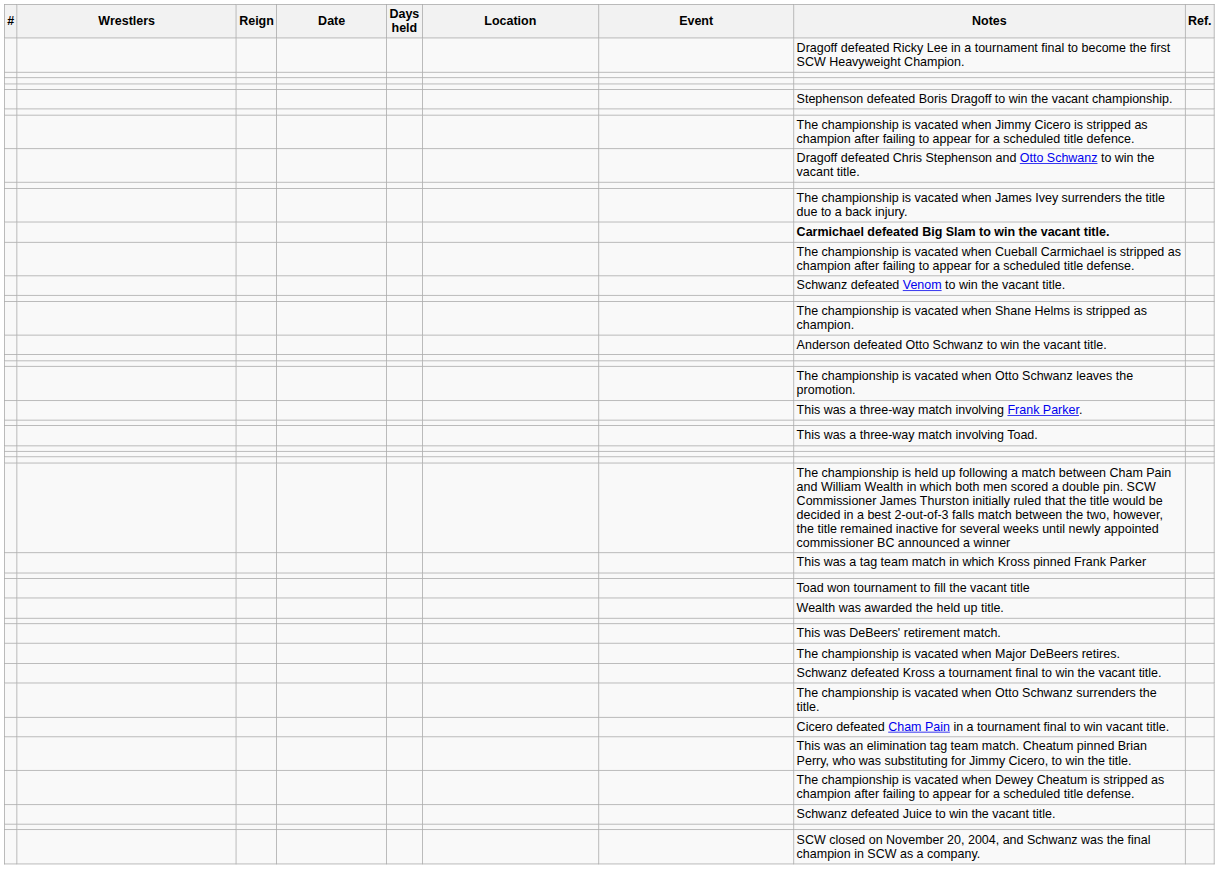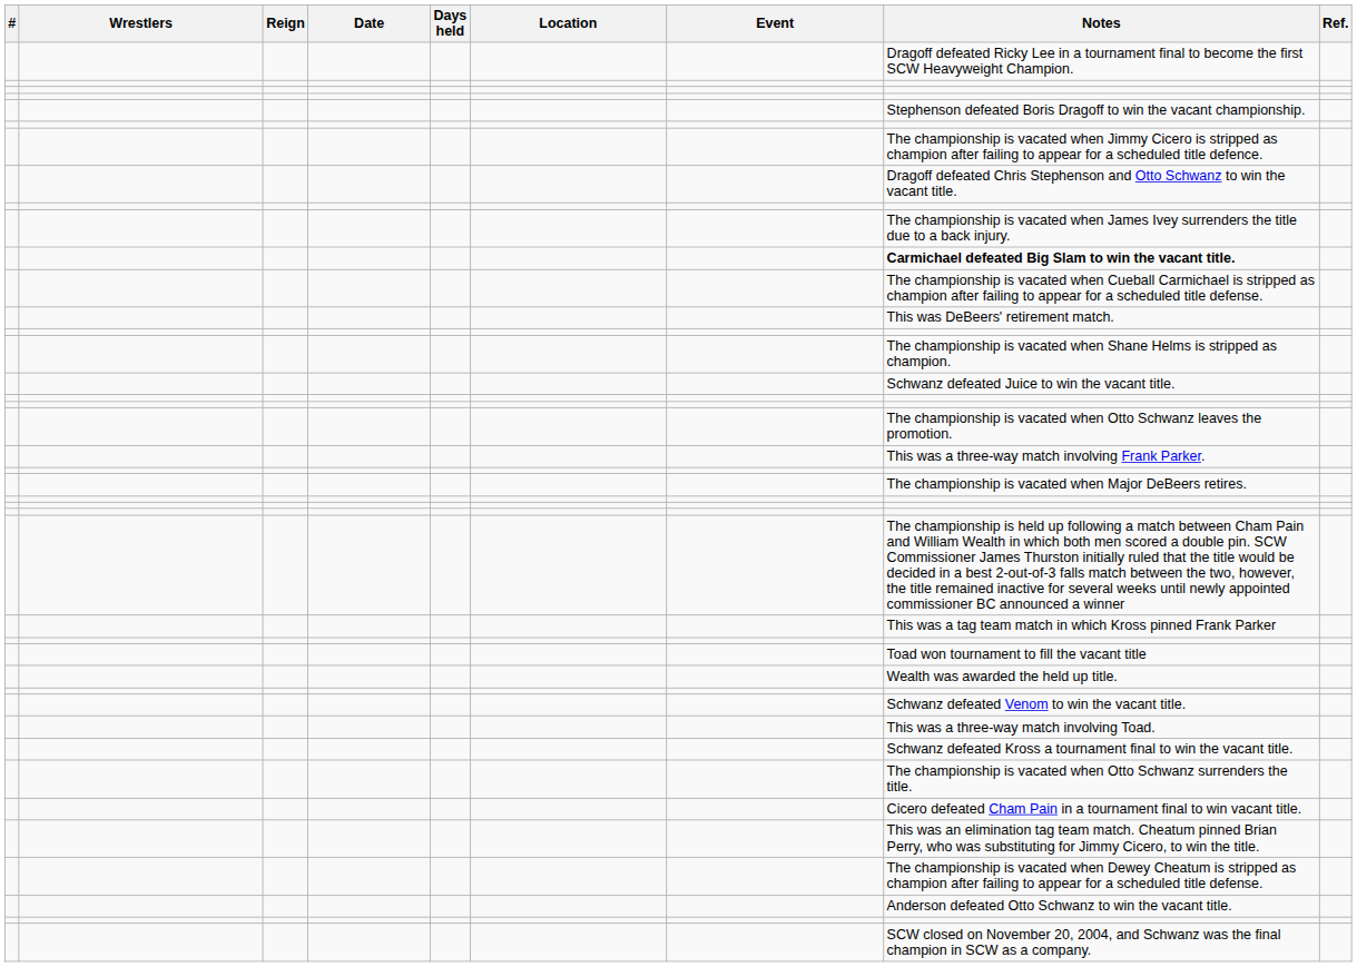row 14 | Notes: Schwanz defeated Venom to win the vacant title. -> This was DeBeers' retirement match.
row 17 | Notes: Anderson defeated Otto Schwanz to win the vacant title. -> Schwanz defeated Juice to win the vacant title.
row 23 | Notes: This was a three-way match involving Toad. -> The championship is vacated when Major DeBeers retires.
row 33 | Notes: This was DeBeers' retirement match. -> Schwanz defeated Venom to win the vacant title.
row 34 | Notes: The championship is vacated when Major DeBeers retires. -> This was a three-way match involving Toad.
row 40 | Notes: Schwanz defeated Juice to win the vacant title. -> Anderson defeated Otto Schwanz to win the vacant title.
